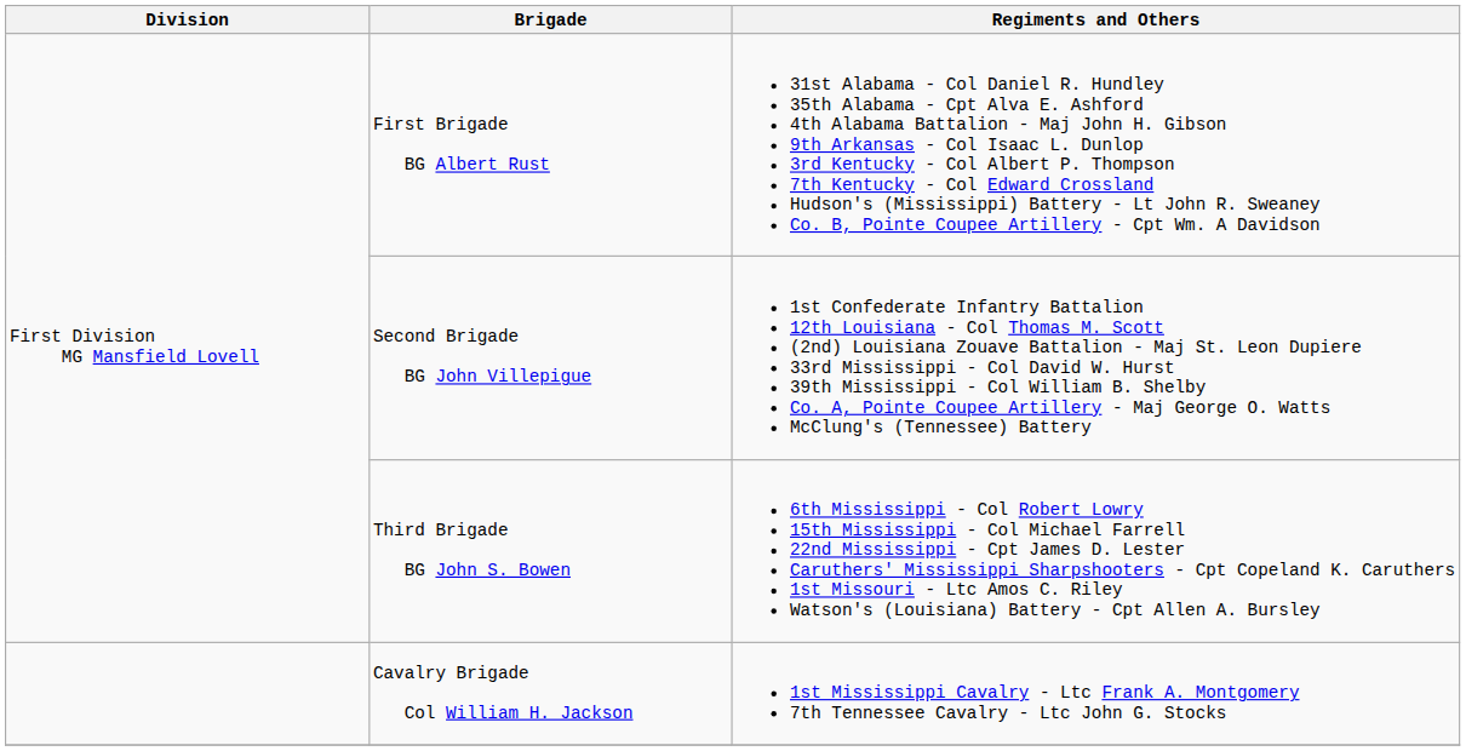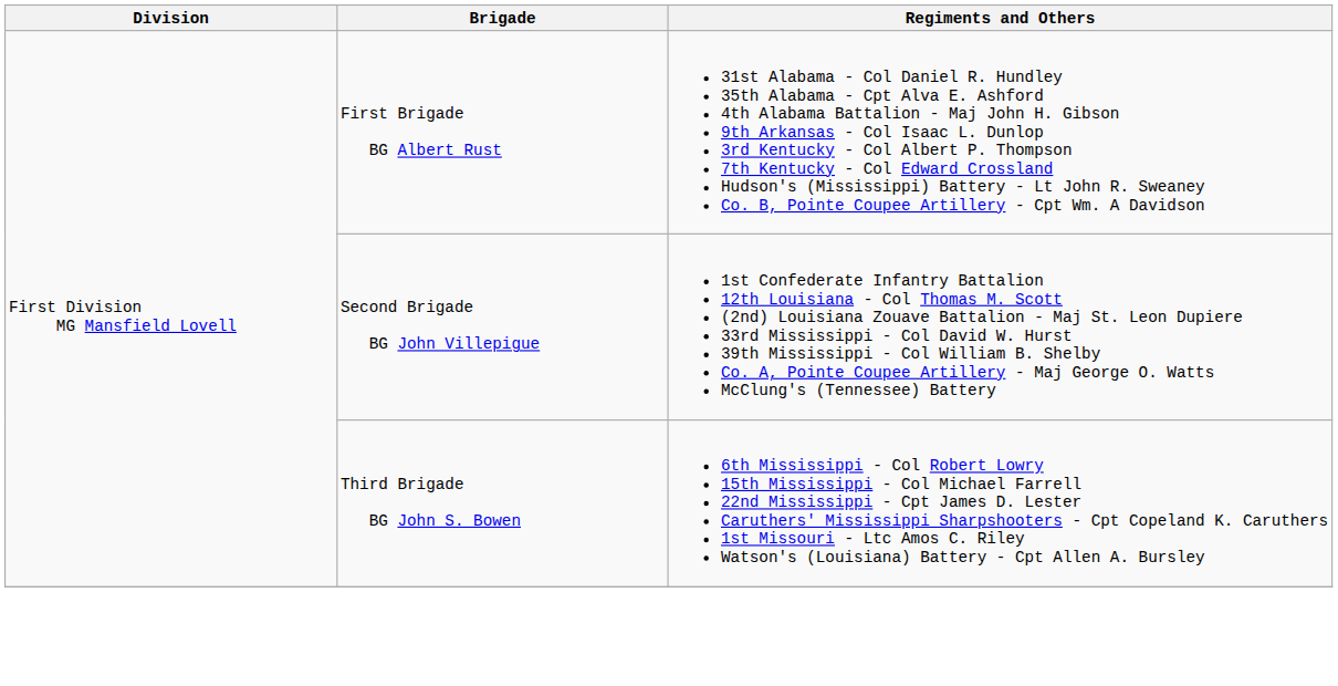- row: Cavalry Brigade Col William H. Jackson | 1st Mississippi Cavalry - Ltc Frank A. Montgomery 7th Tennessee Cavalry - Ltc John G. Stocks
